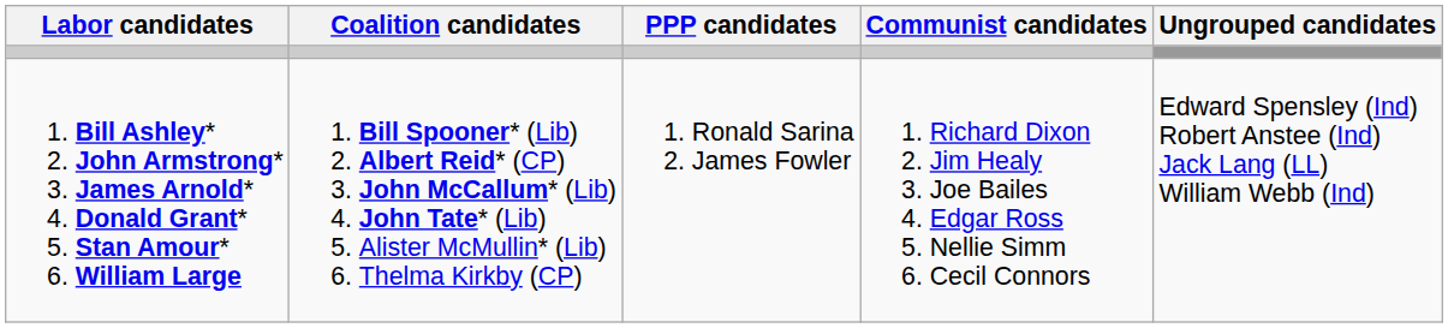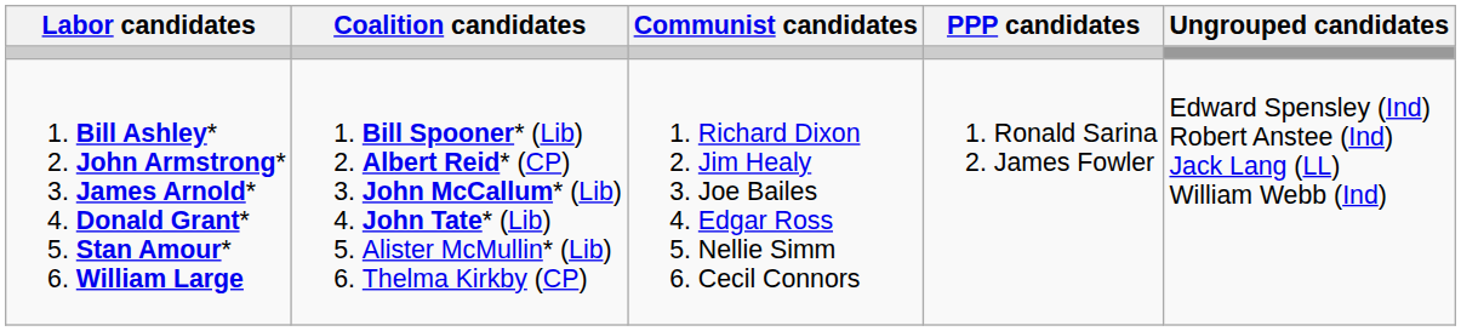columns swapped: Communist candidates <-> PPP candidates
